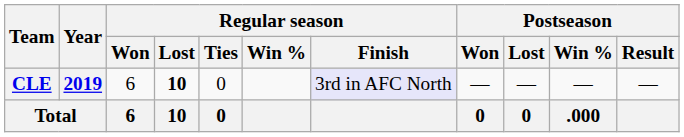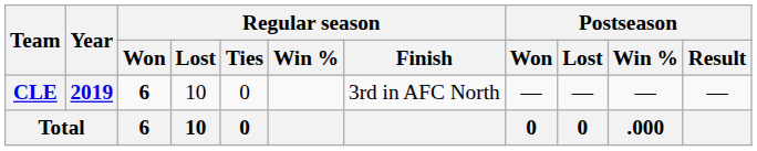CLE | Regular season / Won: normal -> bold
CLE | Regular season / Lost: bold -> normal
CLE | Regular season / Finish: lavender background -> no background
